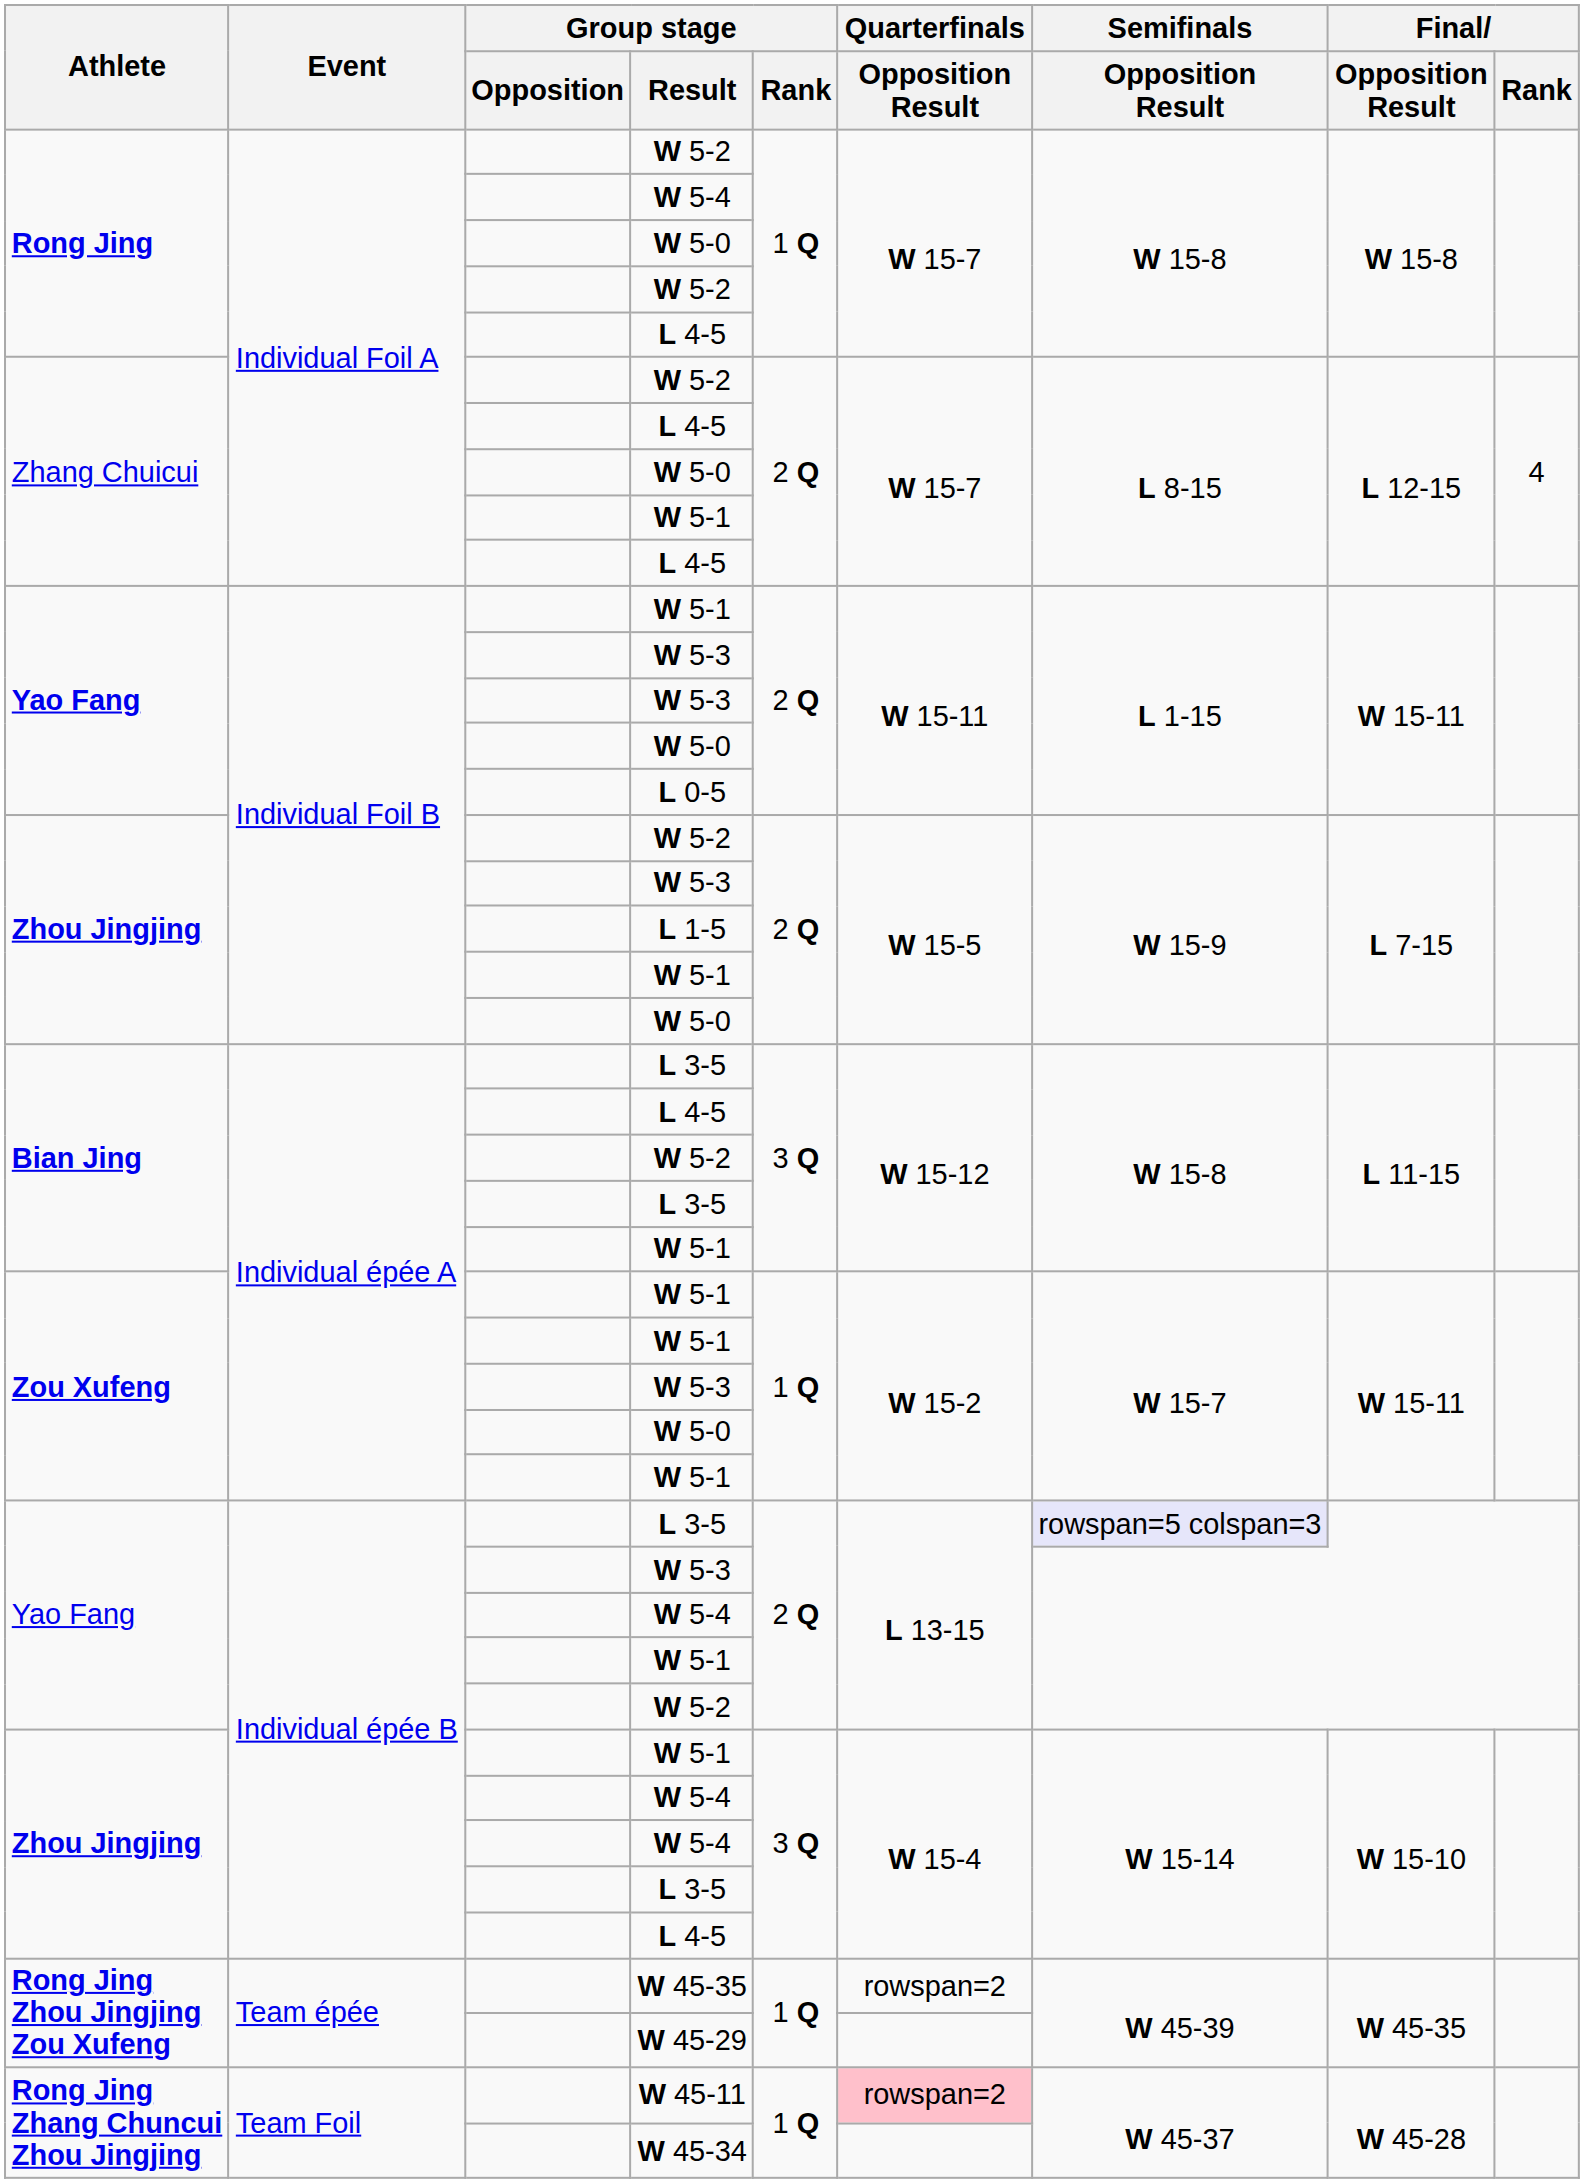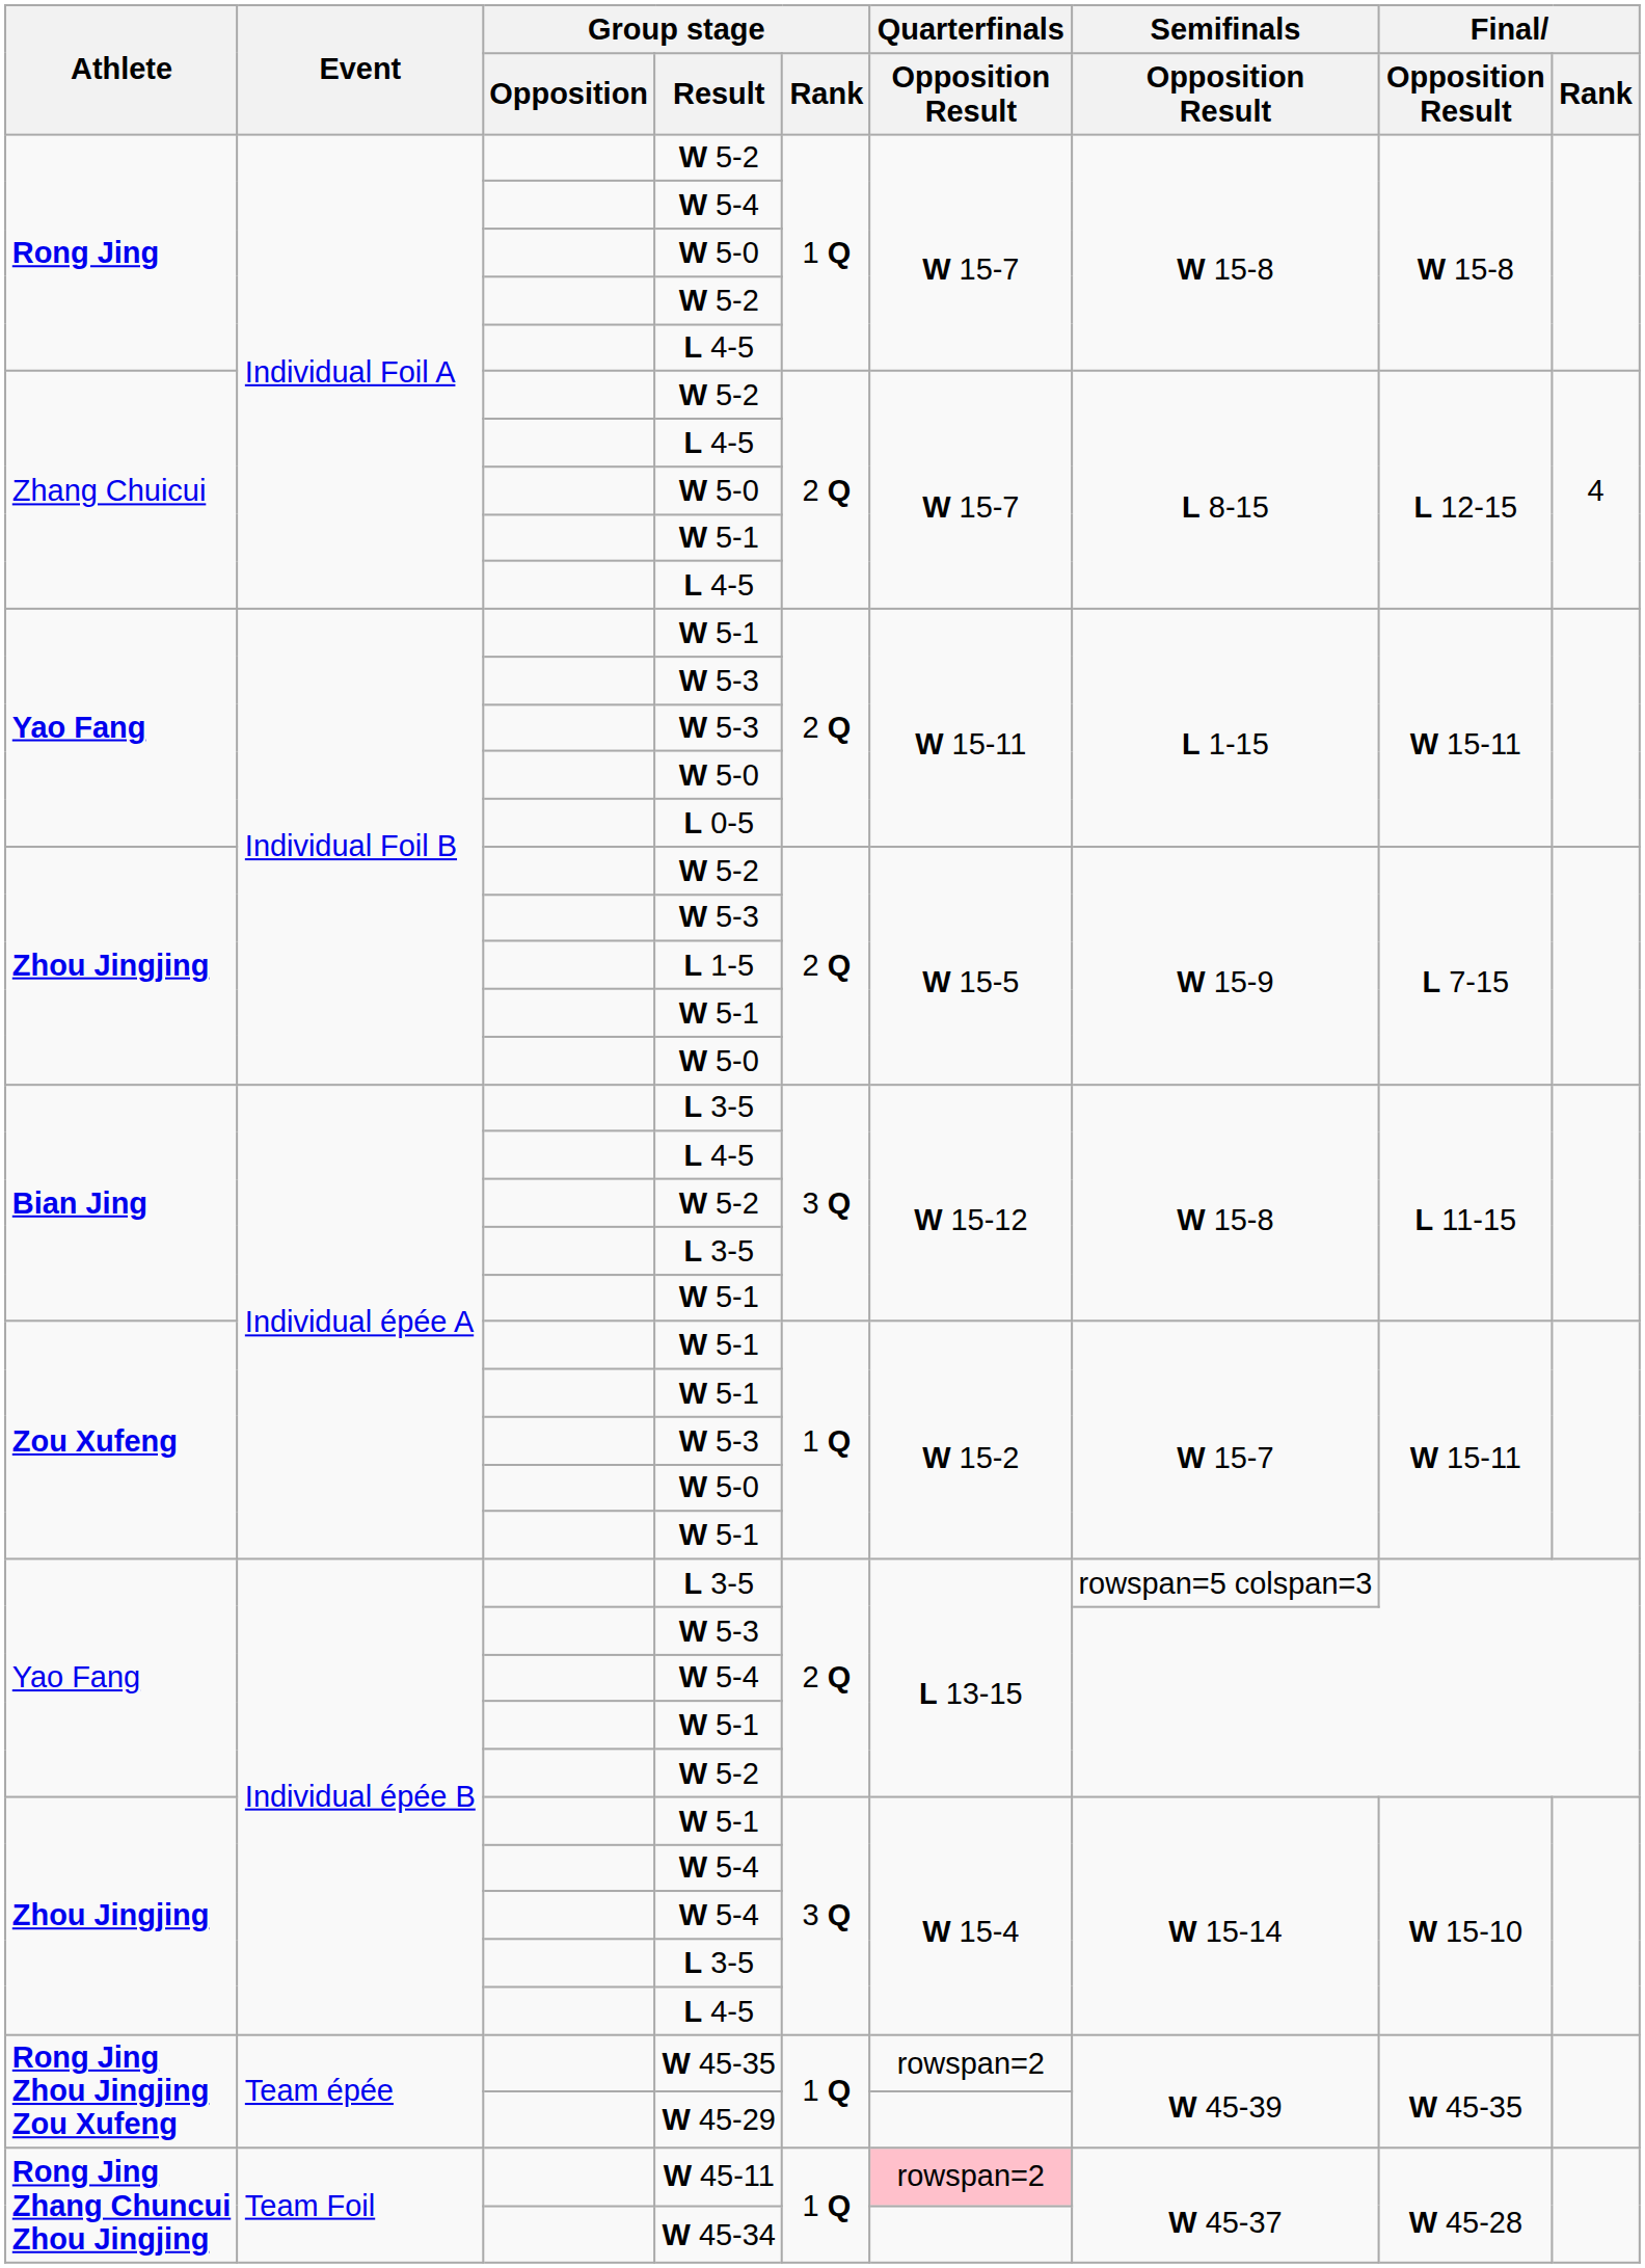Yao Fang / L 3-5 | Semifinals / Opposition Result: lavender background -> no background
